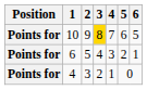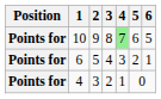10 | 3: gold background -> no background
10 | 4: no background -> lightgreen background
